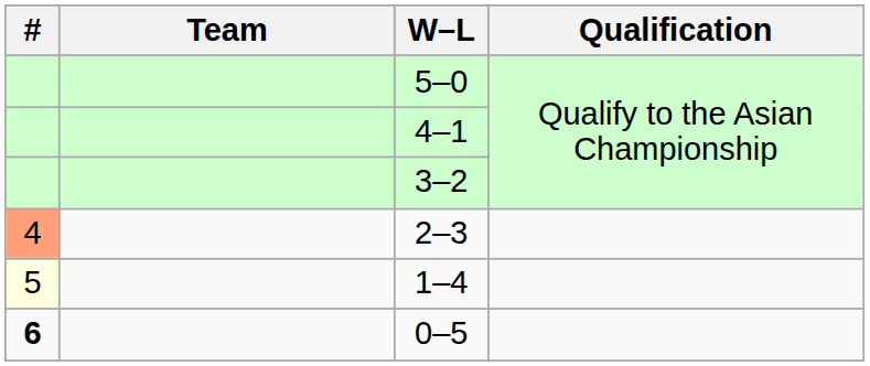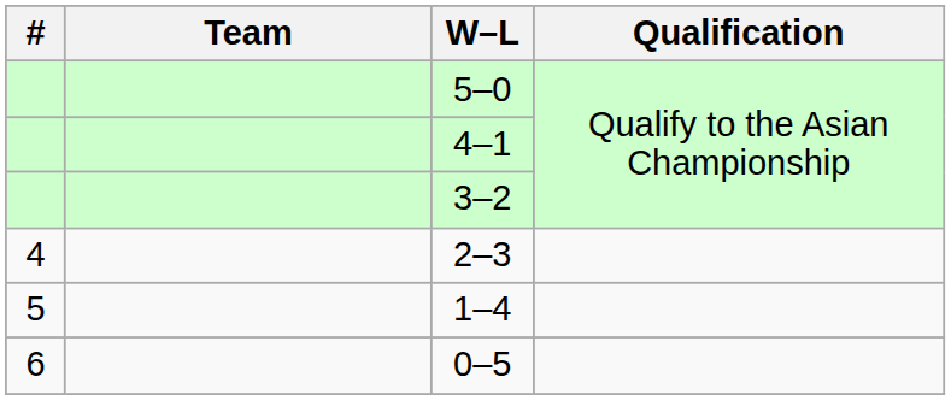2–3 | #: lightsalmon background -> no background
1–4 | #: lightyellow background -> no background
0–5 | #: bold -> normal
